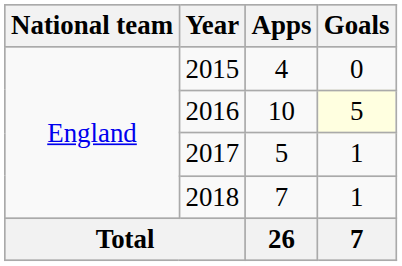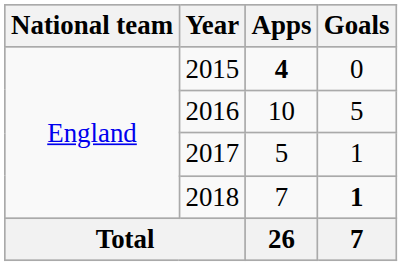2015 | Apps: normal -> bold
2016 | Goals: lightyellow background -> no background
2018 | Goals: normal -> bold
